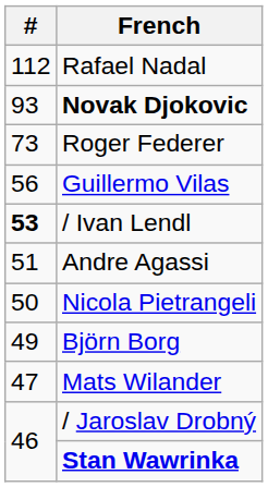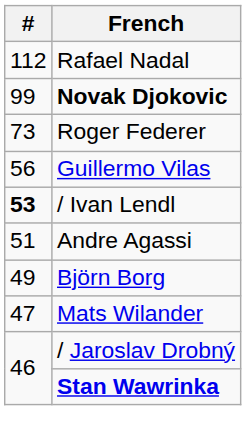Novak Djokovic | #: 93 -> 99
- row: 50 | Nicola Pietrangeli
